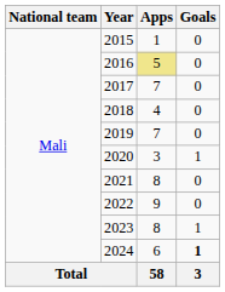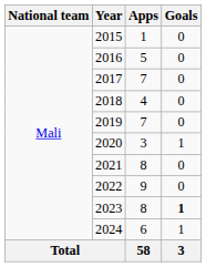2016 | Apps: khaki background -> no background
2023 | Goals: normal -> bold
2024 | Goals: bold -> normal
